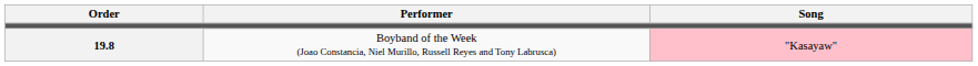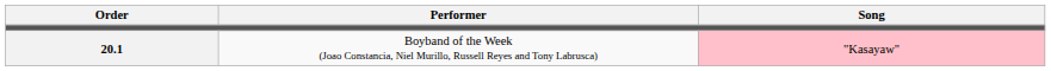row 3 | Order: 19.8 -> 20.1
